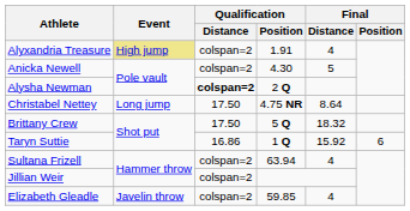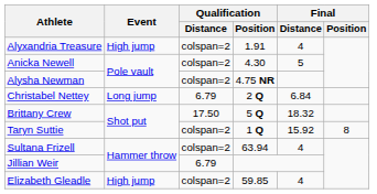Alyxandria Treasure | Event: khaki background -> no background
Alysha Newman | Qualification / Distance: bold -> normal
Alysha Newman | Qualification / Position: 2 Q -> 4.75 NR
Christabel Nettey | Qualification / Distance: 17.50 -> 6.79
Christabel Nettey | Qualification / Position: 4.75 NR -> 2 Q
Christabel Nettey | Final / Distance: 8.64 -> 6.84
Taryn Suttie | Qualification / Distance: 16.86 -> colspan=2
Taryn Suttie | Final / Position: 6 -> 8
Jillian Weir | Qualification / Distance: colspan=2 -> 6.79
Elizabeth Gleadle | Event: Javelin throw -> High jump
